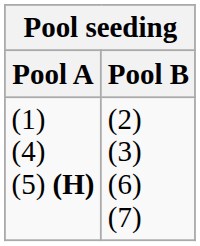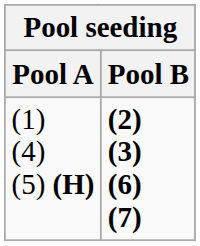(1) (4) (5) (H) | Pool B: normal -> bold
